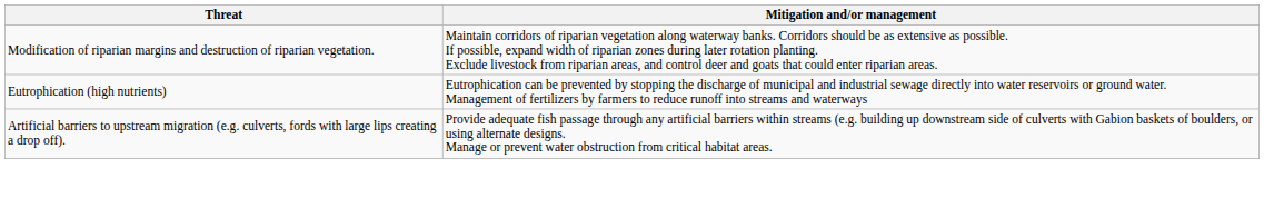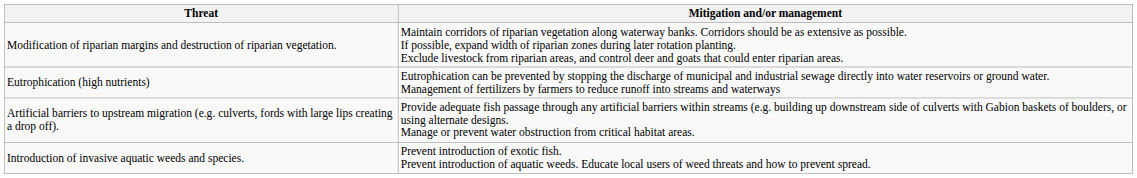+ row: Introduction of invasive aquatic weeds and species. | Prevent introduction of exotic fish. Prevent introduction of aquatic weeds. Educate local users of weed threats and how to prevent spread.
